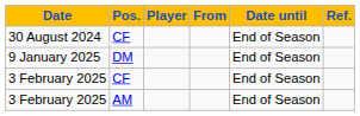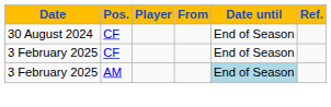- row: 9 January 2025 | DM | End of Season
3 February 2025 / AM | Date until: no background -> lightblue background
